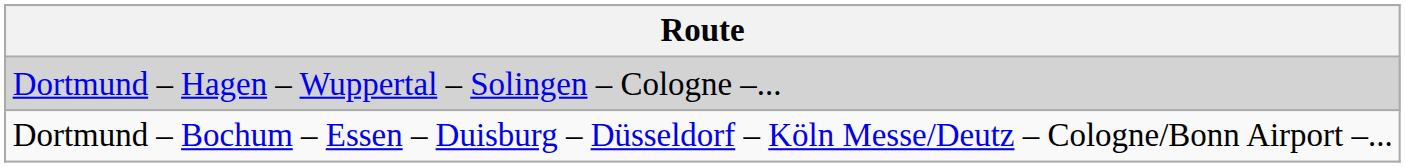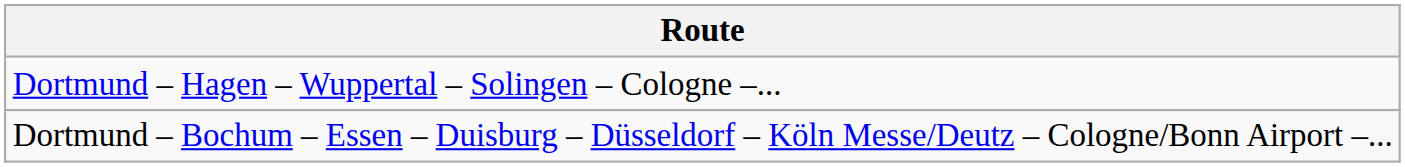row 2 | column 1: lightgrey background -> no background
